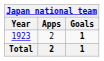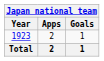1923 | Goals: bold -> normal
